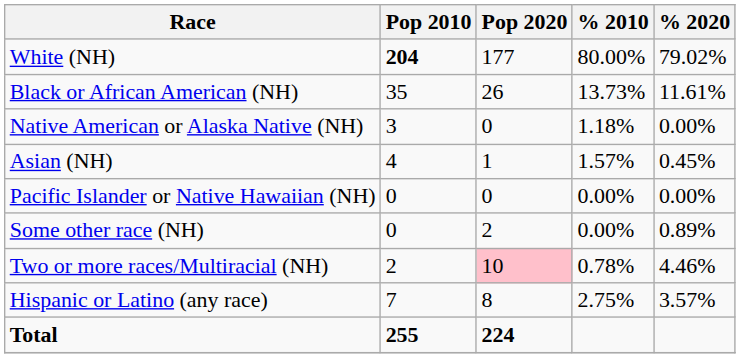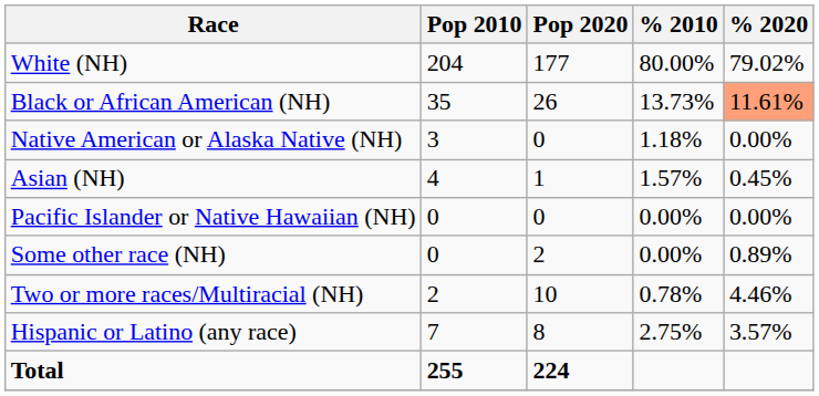White (NH) | Pop 2010: bold -> normal
Black or African American (NH) | % 2020: no background -> lightsalmon background
Two or more races/Multiracial (NH) | Pop 2020: pink background -> no background
